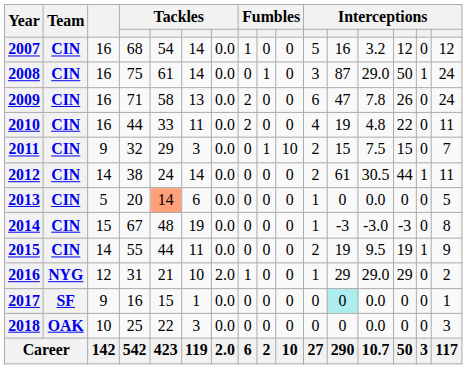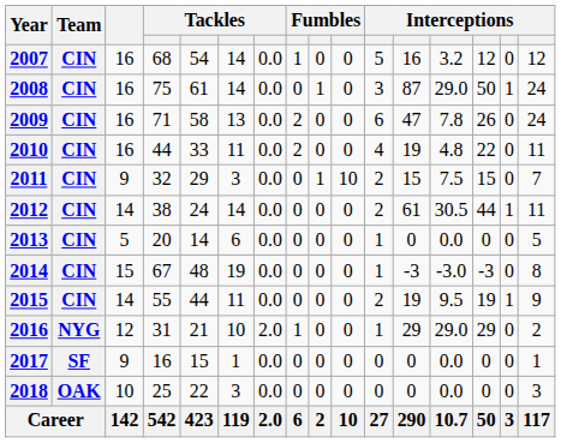2013 | column 5: lightsalmon background -> no background
2017 | column 12: paleturquoise background -> no background
